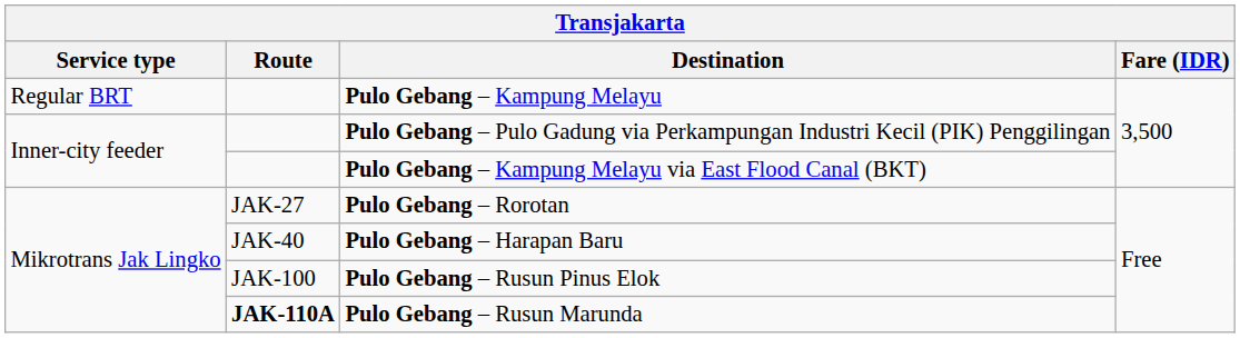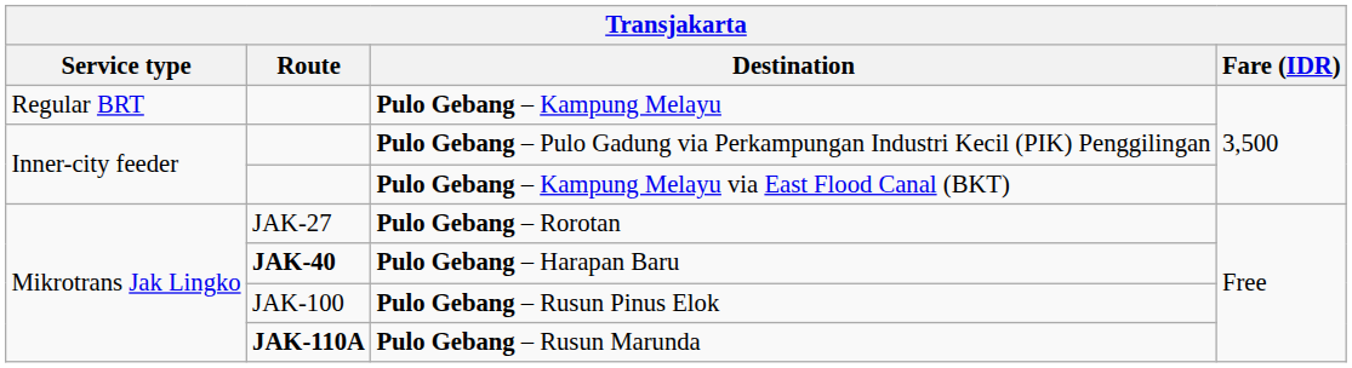Pulo Gebang – Harapan Baru | Route: normal -> bold
